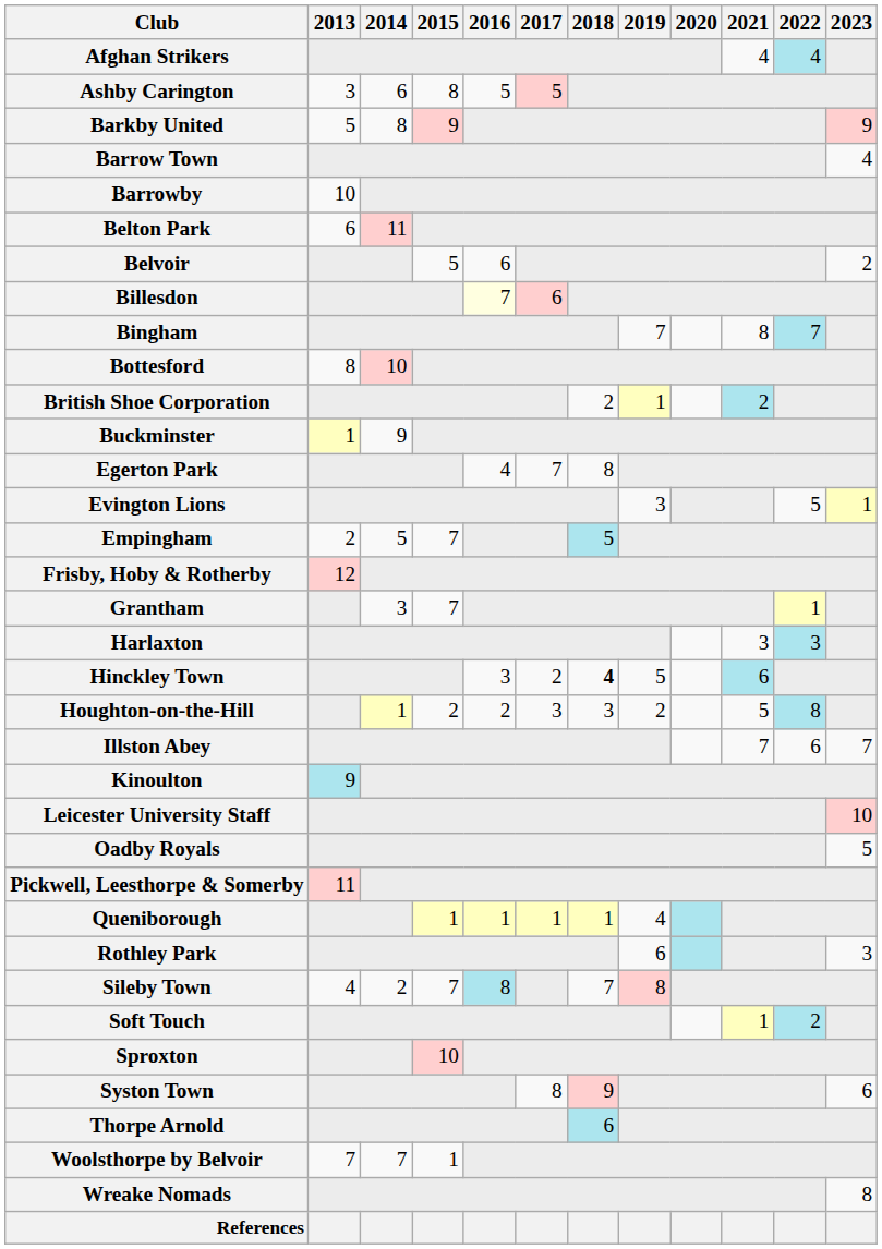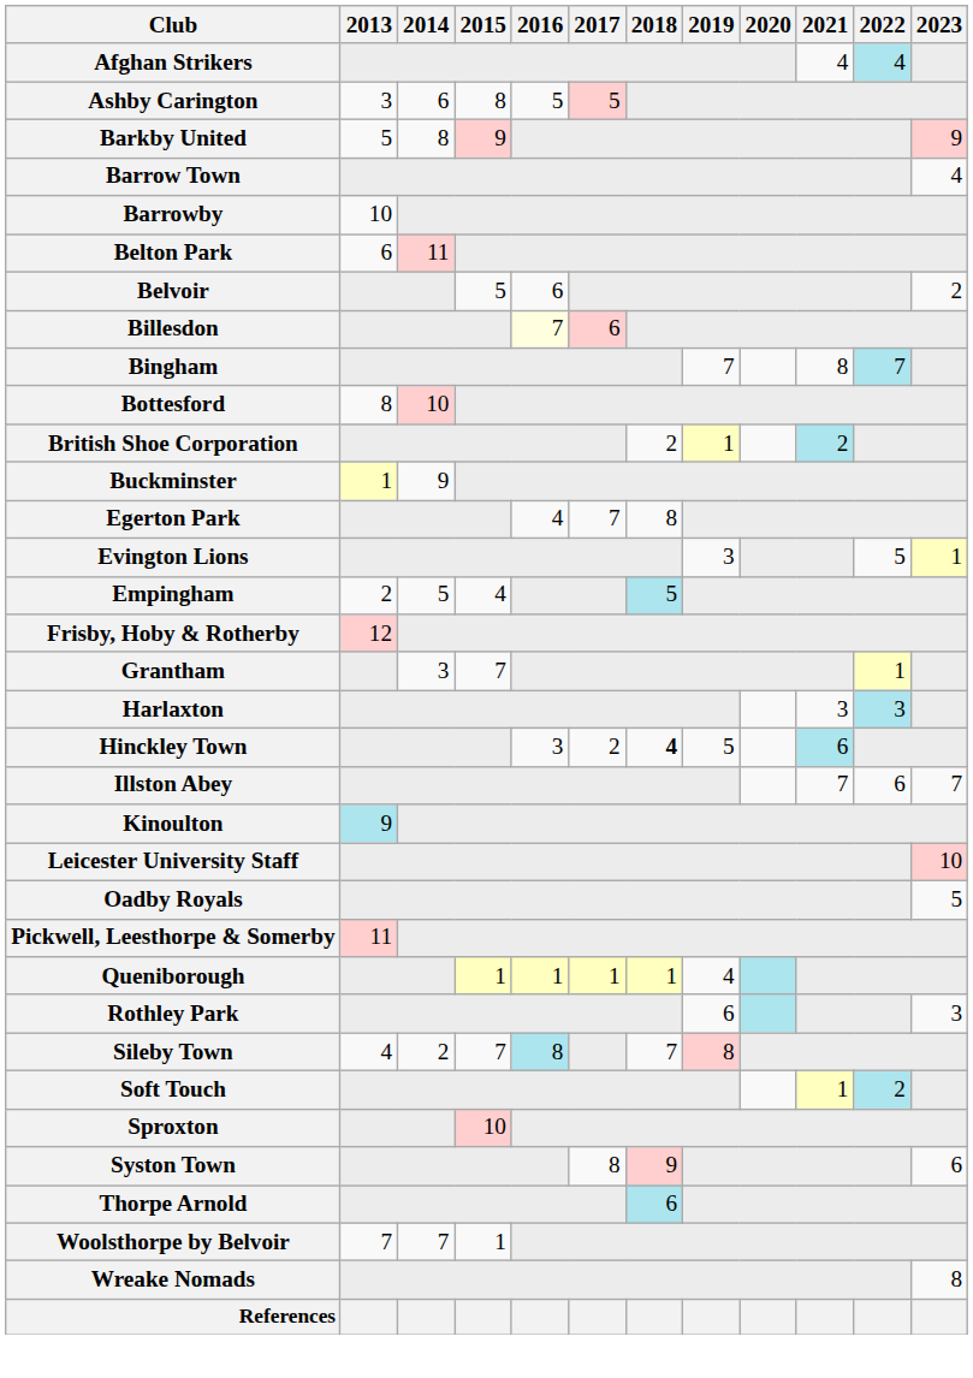Empingham | 2015: 7 -> 4
- row: Houghton-on-the-Hill | 1 | 2 | 2 | 3 | 3 | 2 | 5 | 8
